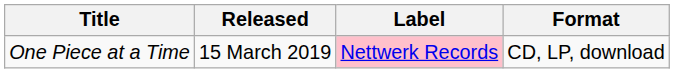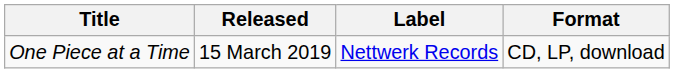One Piece at a Time | Label: pink background -> no background
